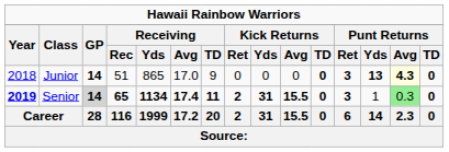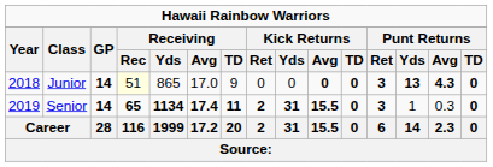Junior | column 4: no background -> lightyellow background
Junior | column 10: normal -> bold
Junior | column 14: lightyellow background -> no background
Senior | column 1: bold -> normal
Senior | column 3: lightgrey background -> no background
Senior | column 14: lightgreen background -> no background
